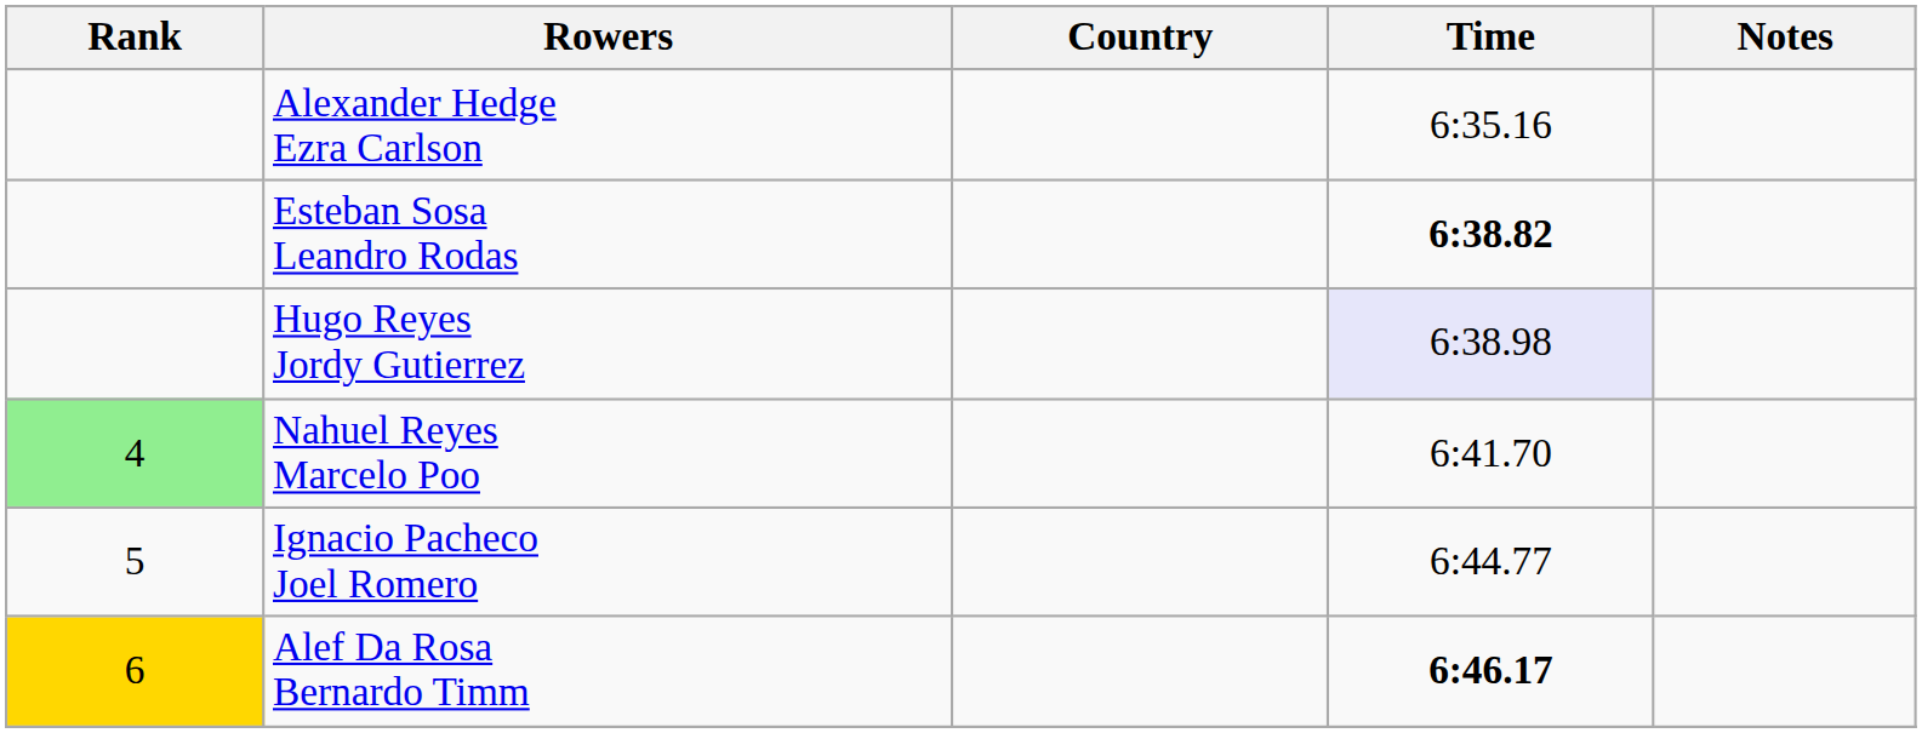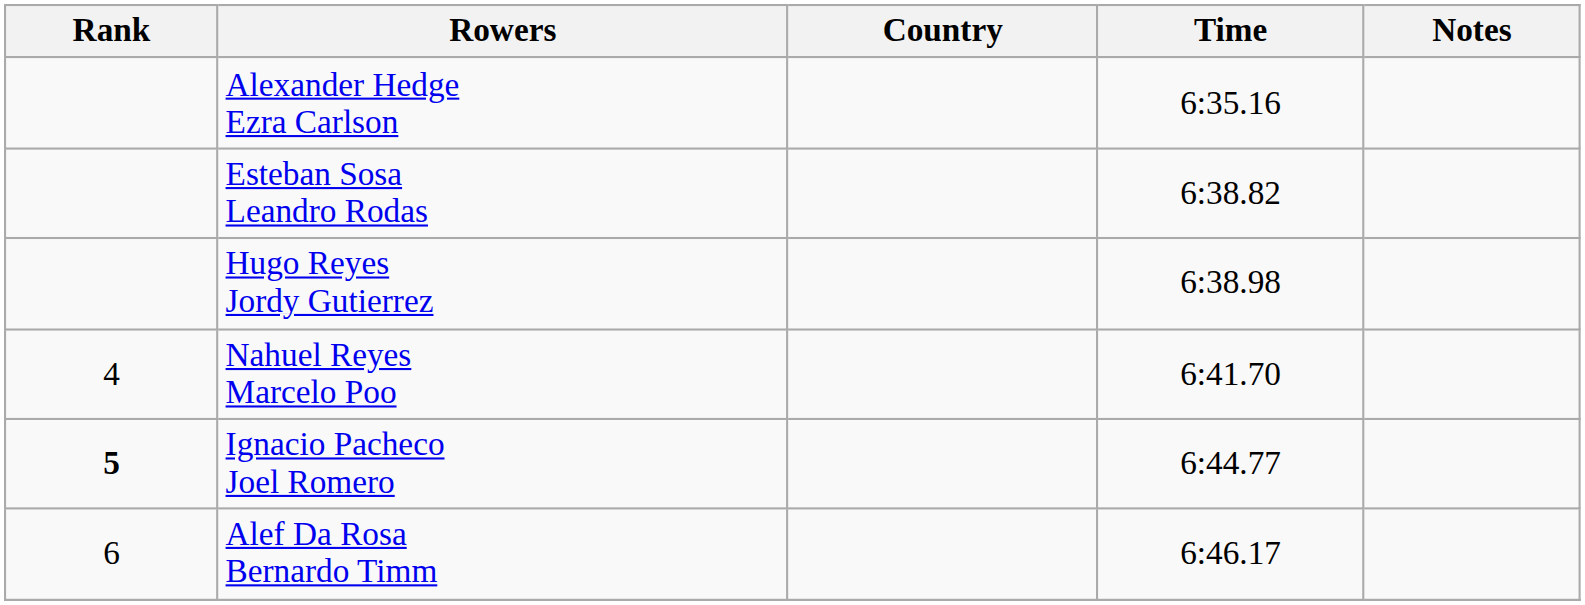Esteban Sosa Leandro Rodas | Time: bold -> normal
Hugo Reyes Jordy Gutierrez | Time: lavender background -> no background
Nahuel Reyes Marcelo Poo | Rank: lightgreen background -> no background
Ignacio Pacheco Joel Romero | Rank: normal -> bold
Alef Da Rosa Bernardo Timm | Rank: gold background -> no background
Alef Da Rosa Bernardo Timm | Time: bold -> normal
